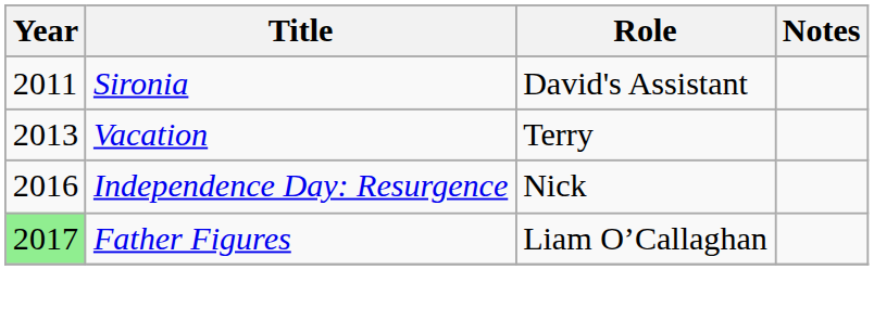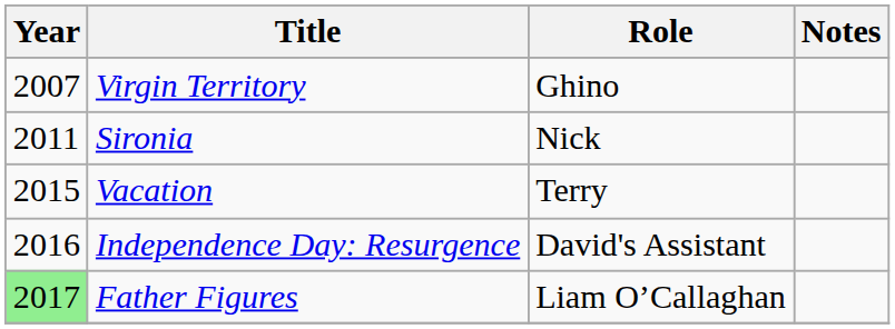+ row: 2007 | Virgin Territory | Ghino
Sironia | Role: David's Assistant -> Nick
Vacation | Year: 2013 -> 2015
Independence Day: Resurgence | Role: Nick -> David's Assistant
